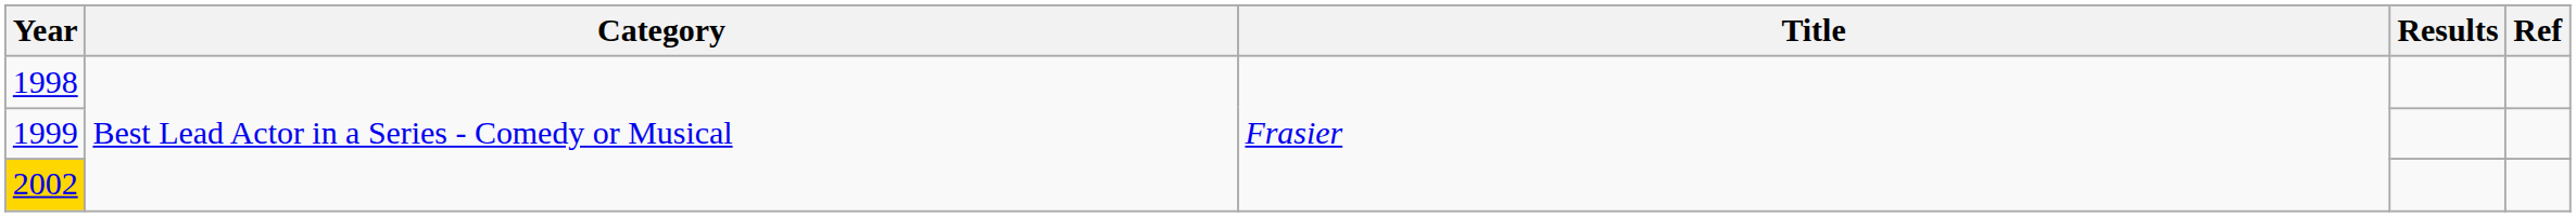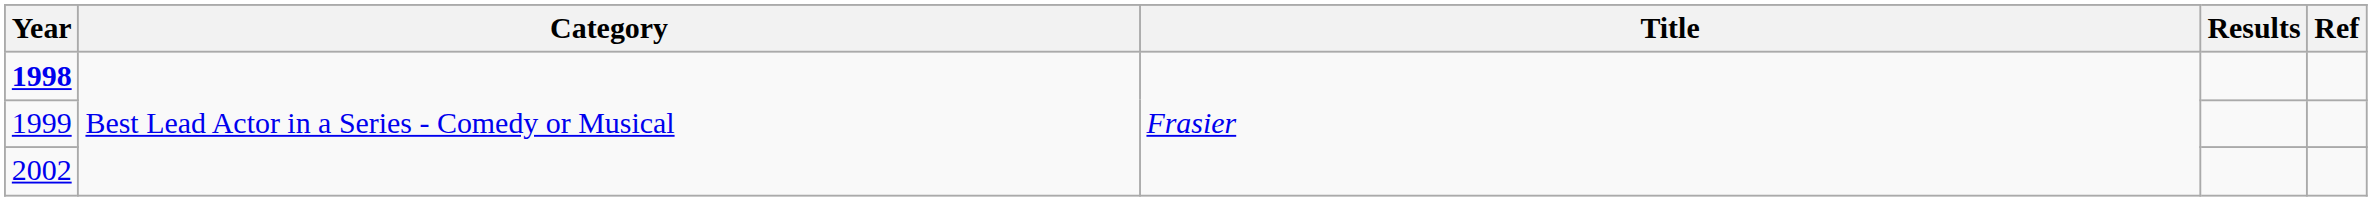1998 | Year: normal -> bold
2002 | Year: gold background -> no background
